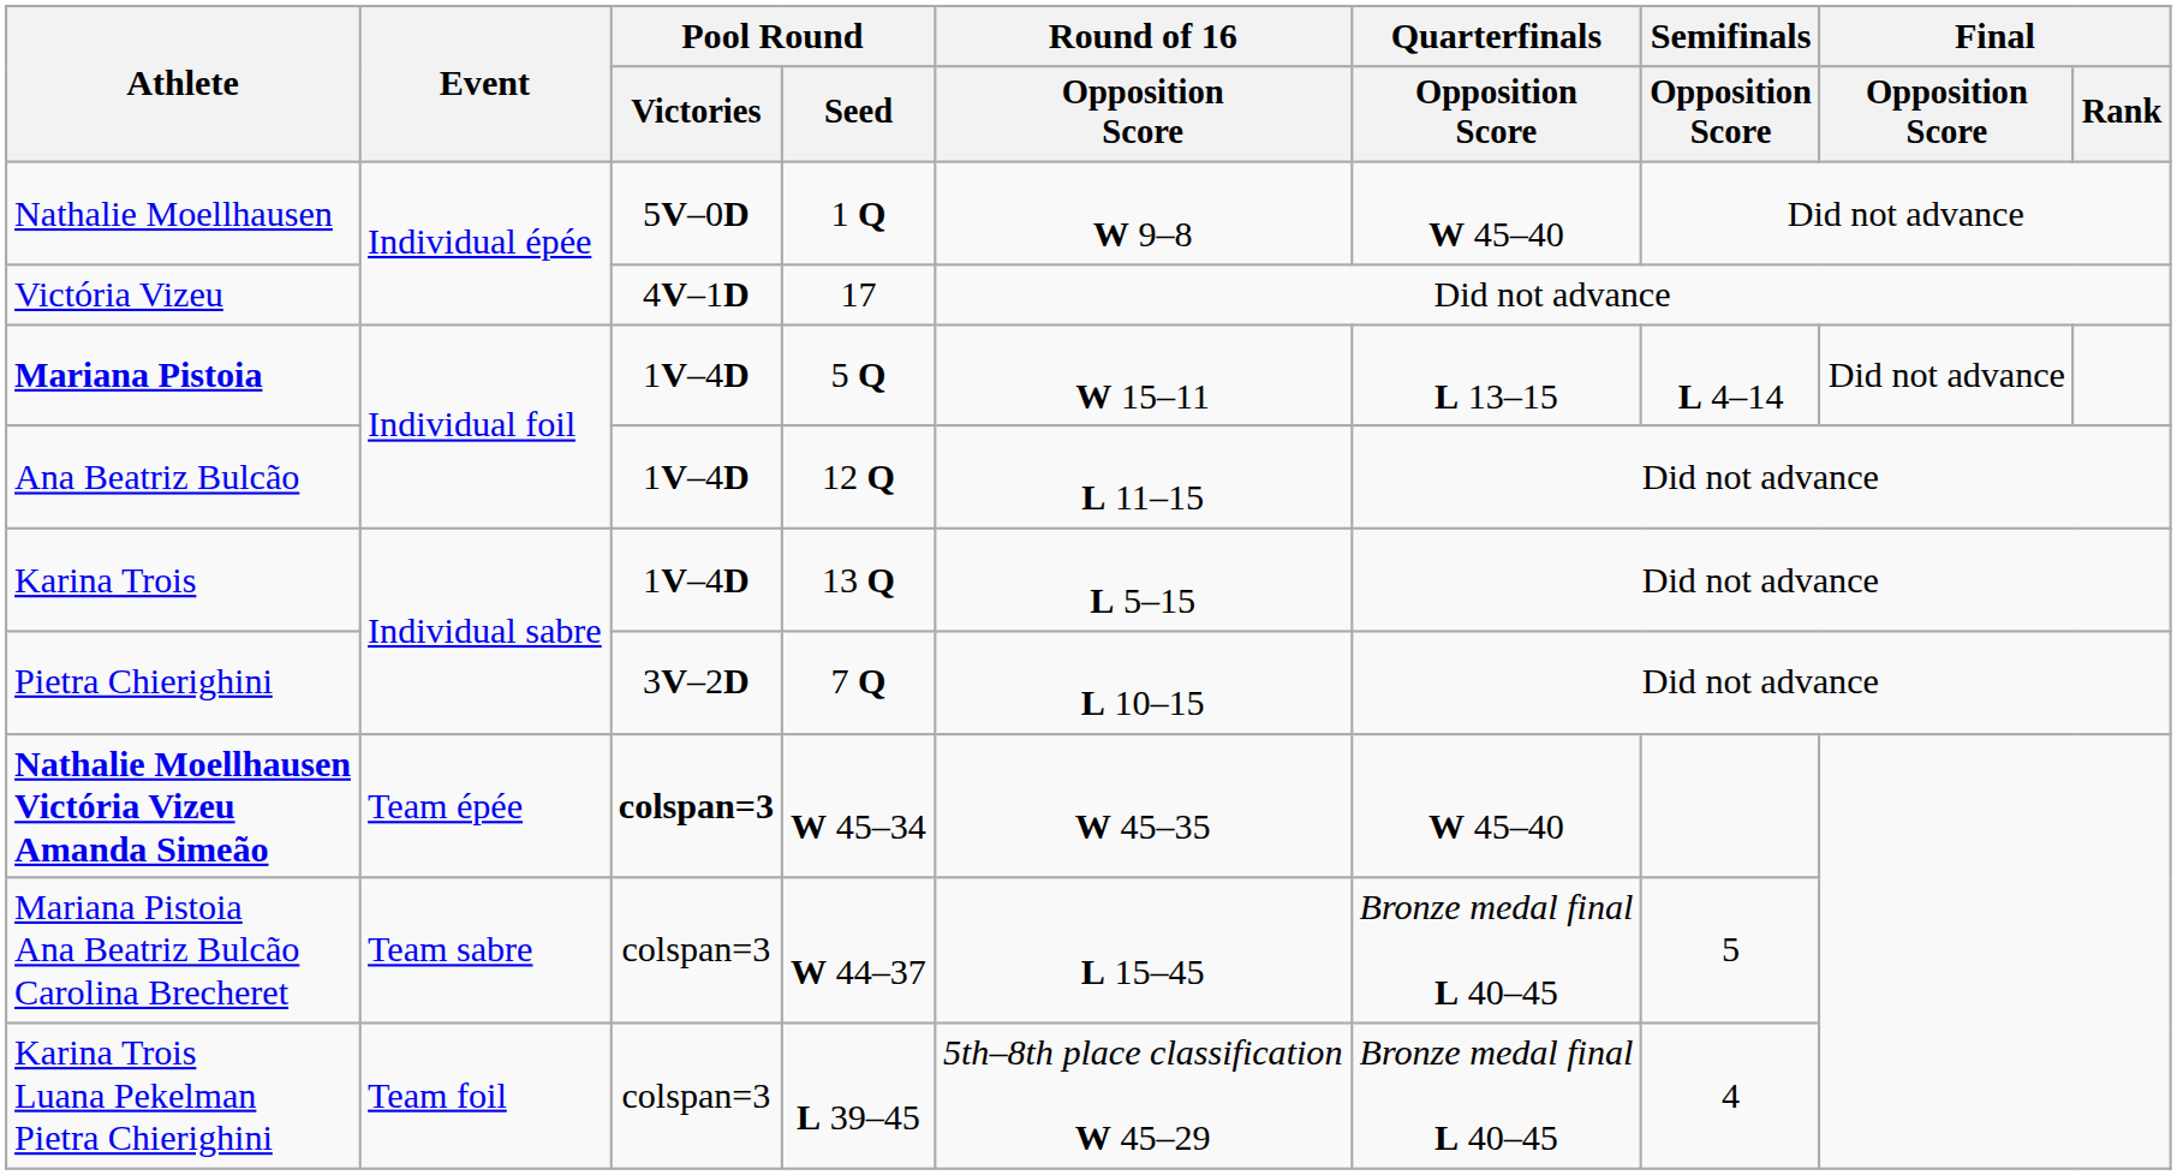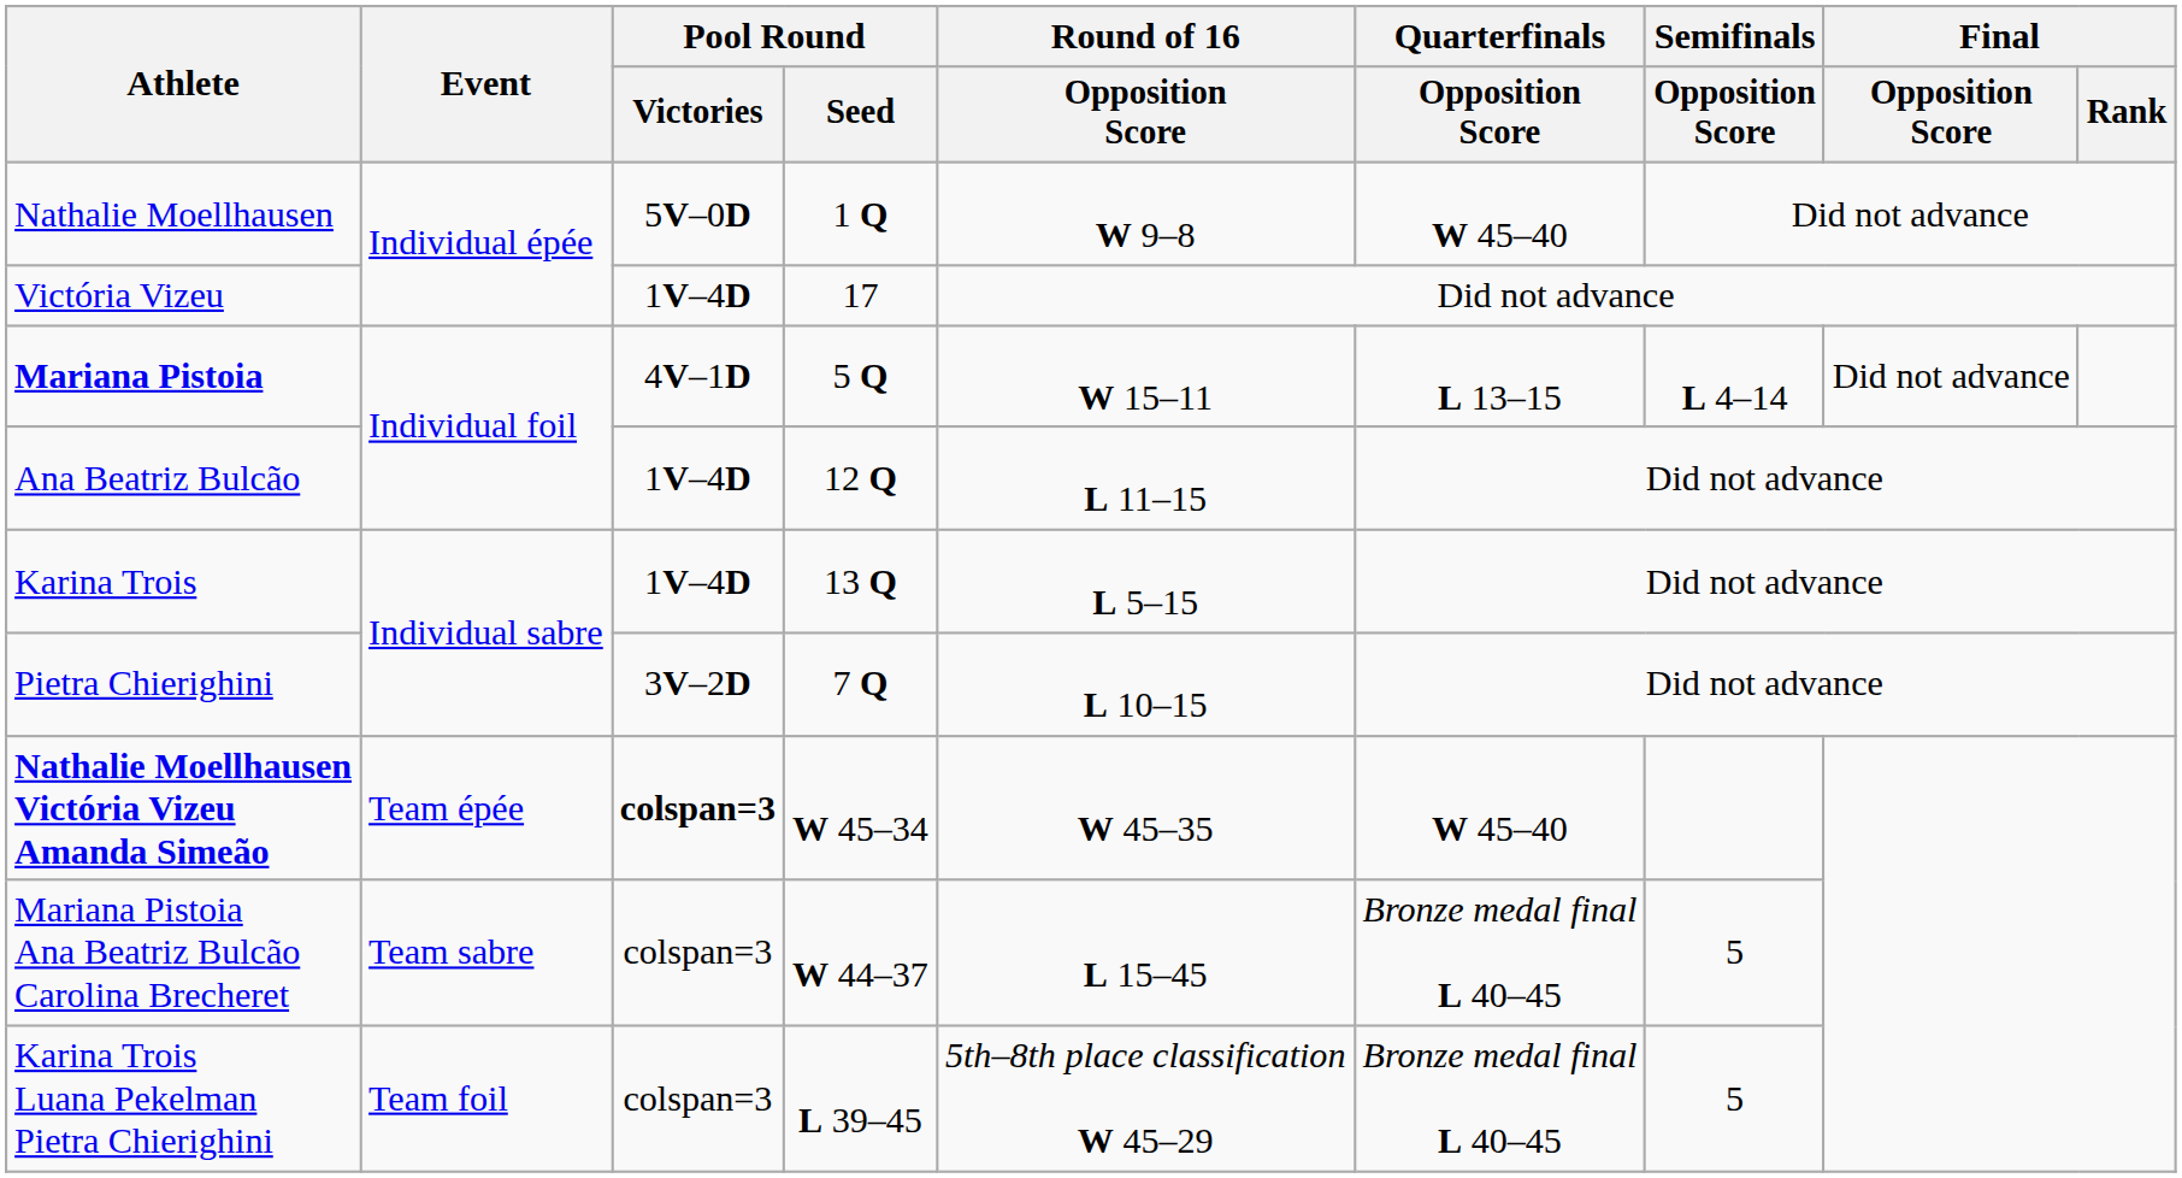Victória Vizeu | Pool Round / Victories: 4V–1D -> 1V–4D
Mariana Pistoia | Pool Round / Victories: 1V–4D -> 4V–1D
Karina Trois Luana Pekelman Pietra Chierighini | Semifinals / Opposition Score: 4 -> 5
